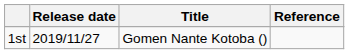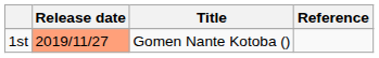1st | Release date: no background -> lightsalmon background
